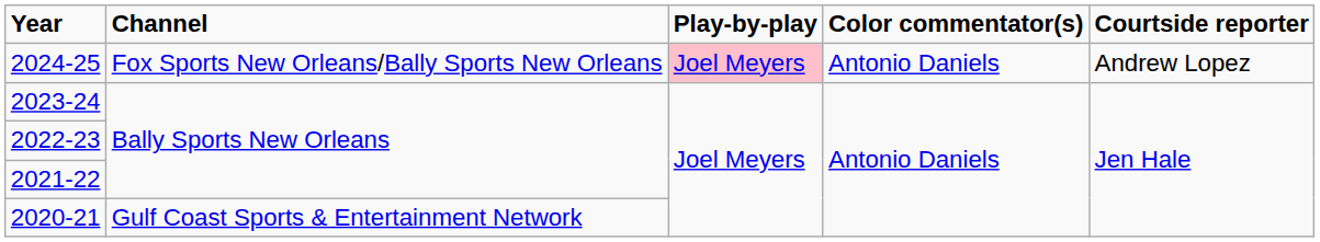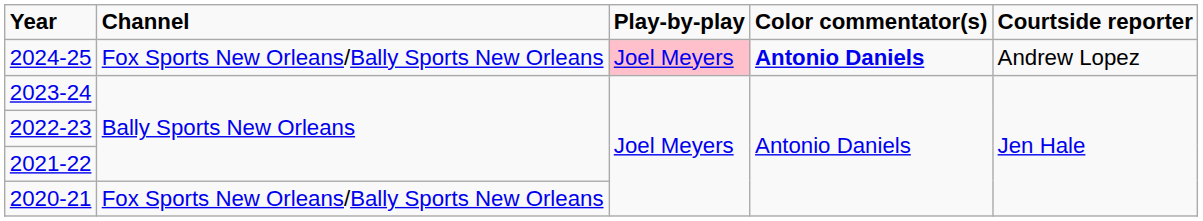2024-25 | Color commentator(s): normal -> bold
2020-21 | Channel: Gulf Coast Sports & Entertainment Network -> Fox Sports New Orleans/Bally Sports New Orleans
